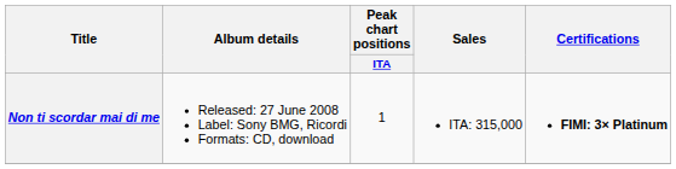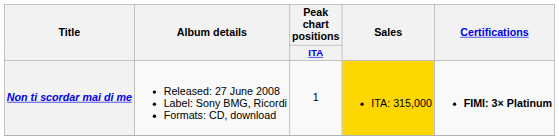Non ti scordar mai di me | Sales: no background -> gold background
